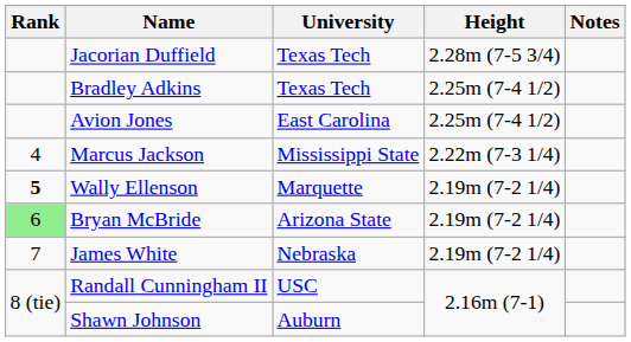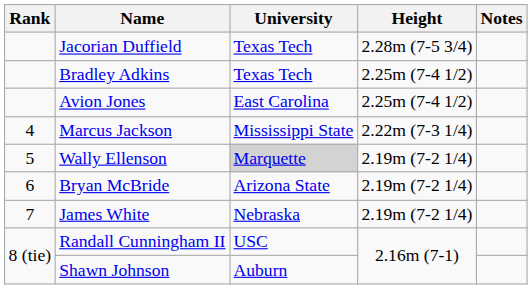Wally Ellenson | Rank: bold -> normal
Wally Ellenson | University: no background -> lightgrey background
Bryan McBride | Rank: lightgreen background -> no background
